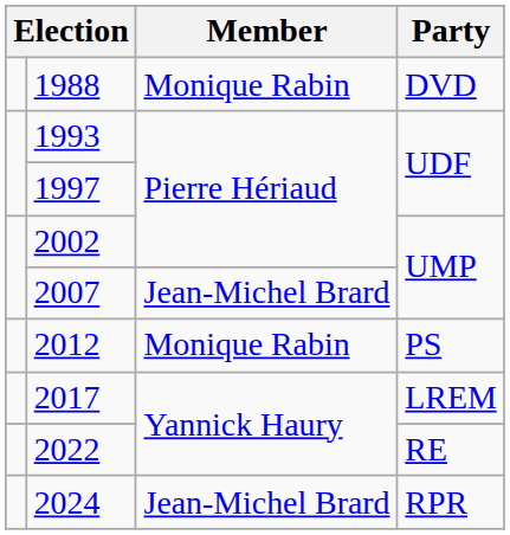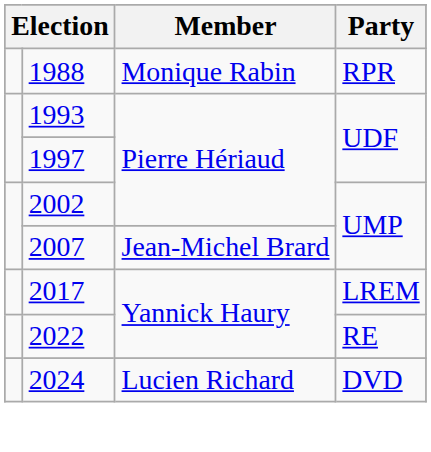1988 | Party: DVD -> RPR
- row: 2012 | Monique Rabin | PS
2024 | Member: Jean-Michel Brard -> Lucien Richard
2024 | Party: RPR -> DVD
